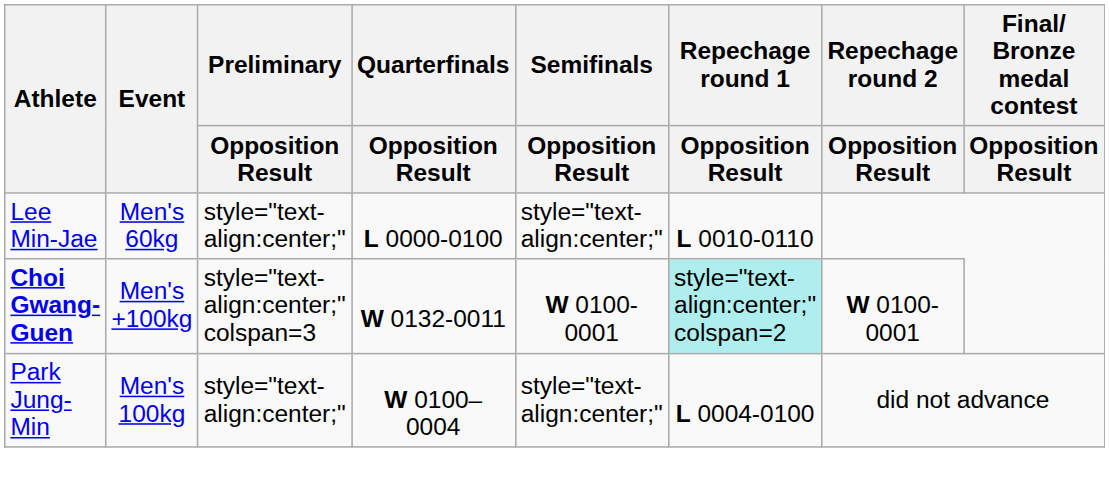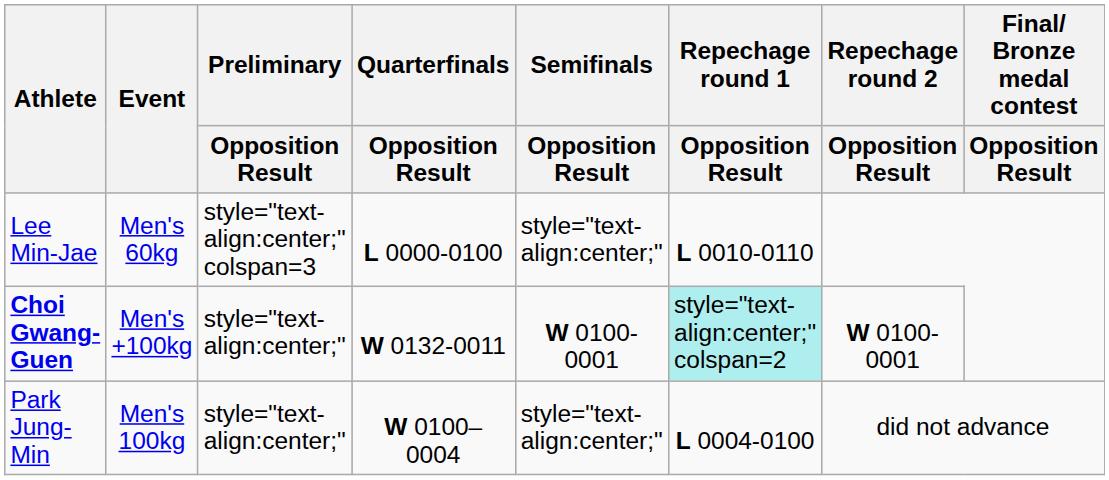Lee Min-Jae | Preliminary / Opposition Result: style="text-align:center;" -> style="text-align:center;" colspan=3
Choi Gwang-Guen | Preliminary / Opposition Result: style="text-align:center;" colspan=3 -> style="text-align:center;"
